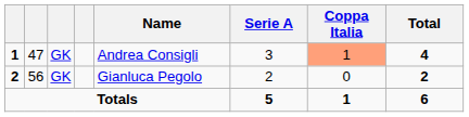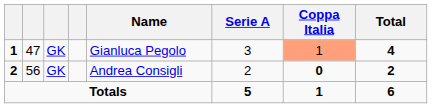row 2 | Name: Andrea Consigli -> Gianluca Pegolo
row 3 | Name: Gianluca Pegolo -> Andrea Consigli
row 3 | Coppa Italia: normal -> bold
